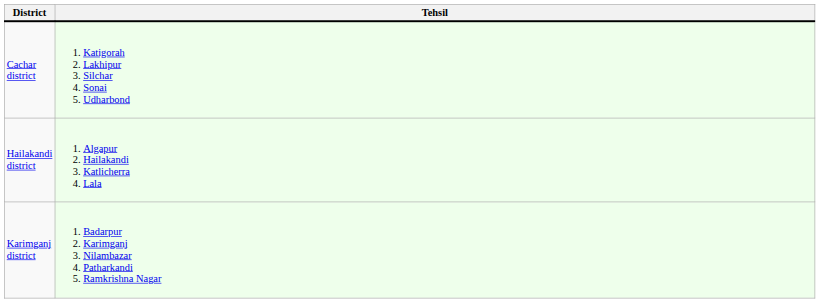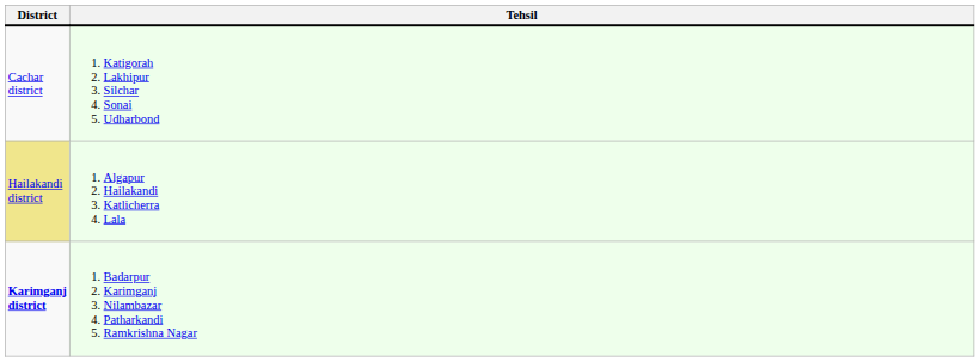Hailakandi district | District: no background -> khaki background
Karimganj district | District: normal -> bold
